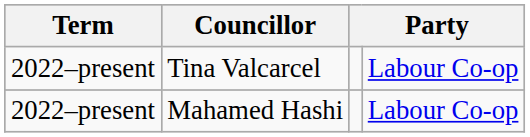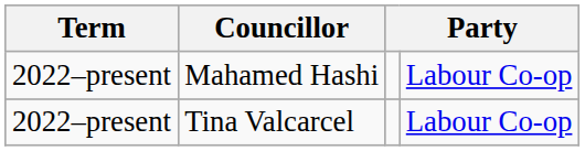rows swapped: Tina Valcarcel <-> Mahamed Hashi
